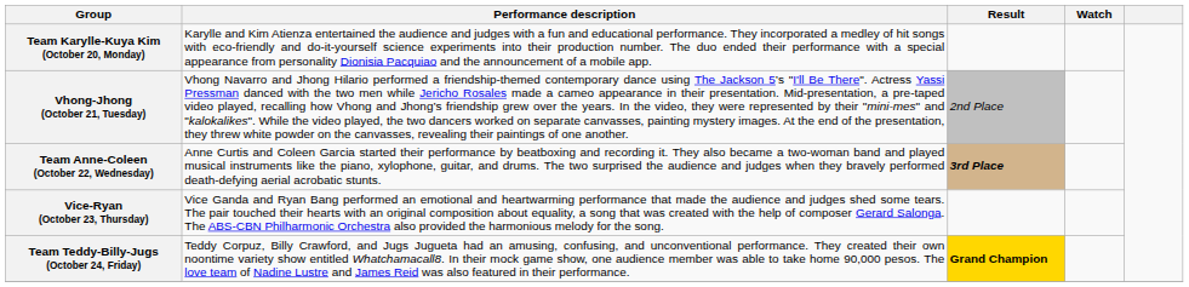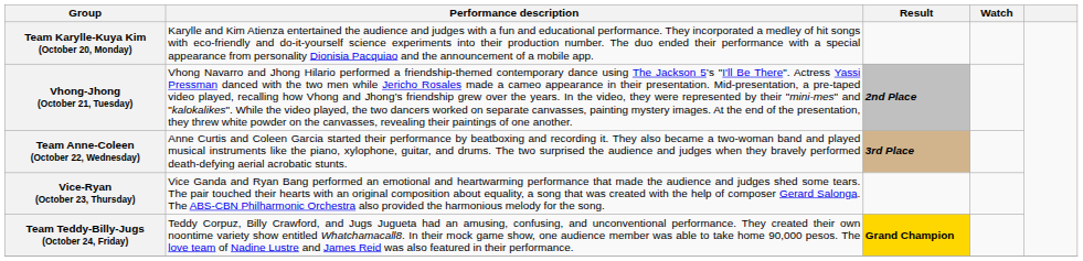Vhong-Jhong (October 21, Tuesday) | Result: normal -> bold
